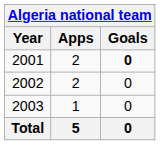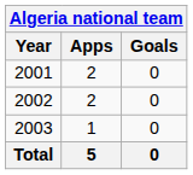2001 | Goals: bold -> normal
